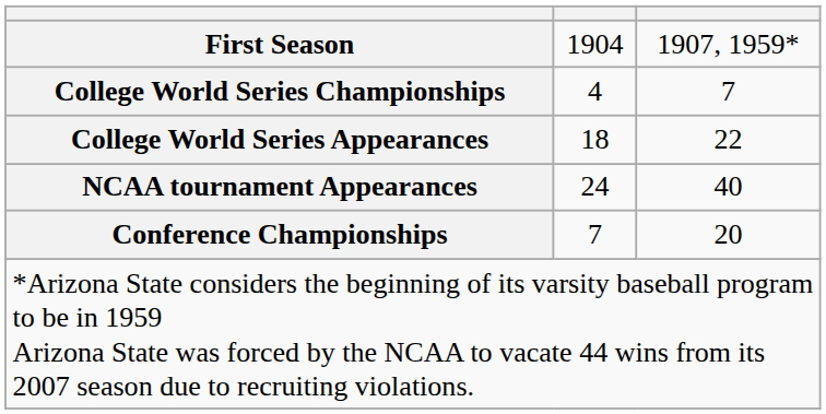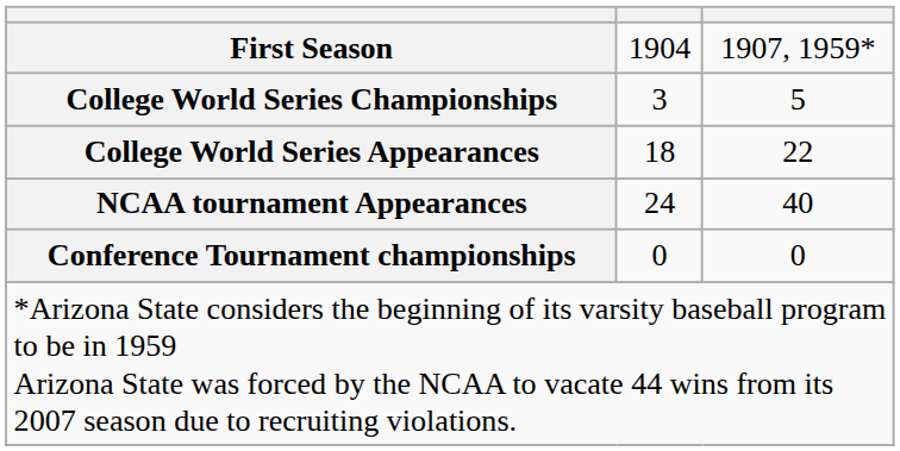College World Series Championships | column 2: 4 -> 3
College World Series Championships | column 3: 7 -> 5
- row: Conference Championships | 7 | 20
+ row: Conference Tournament championships | 0 | 0
